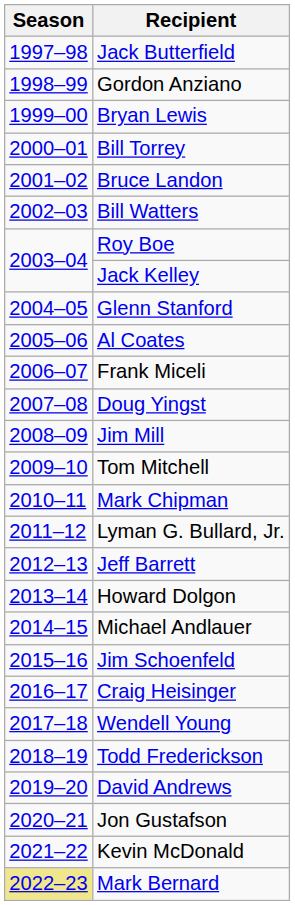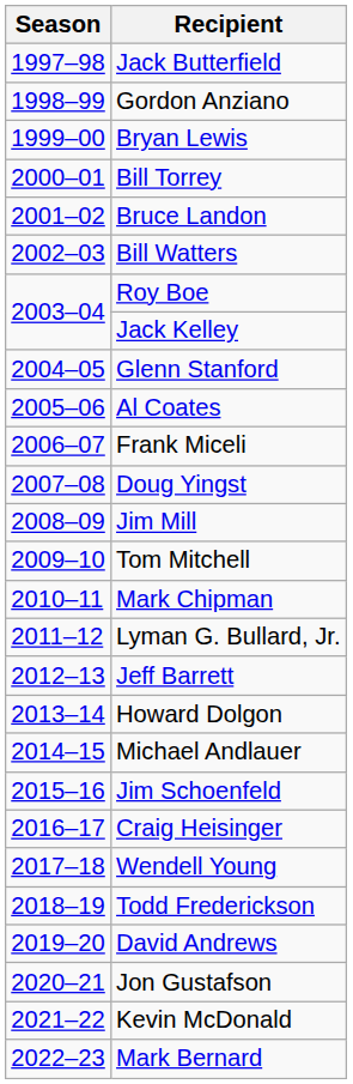Mark Bernard | Season: khaki background -> no background
